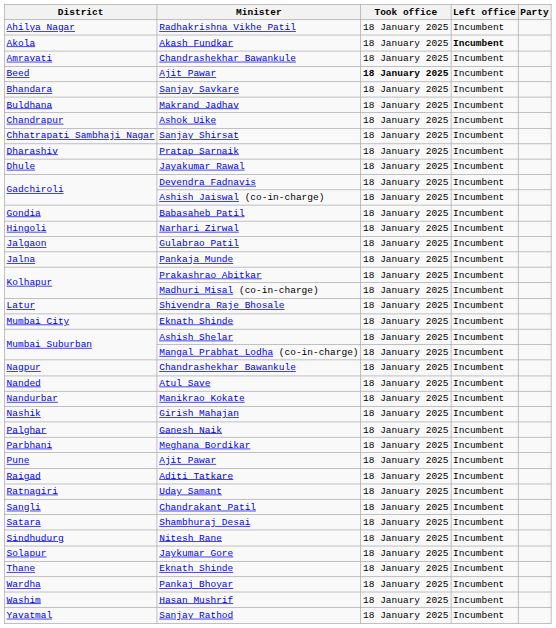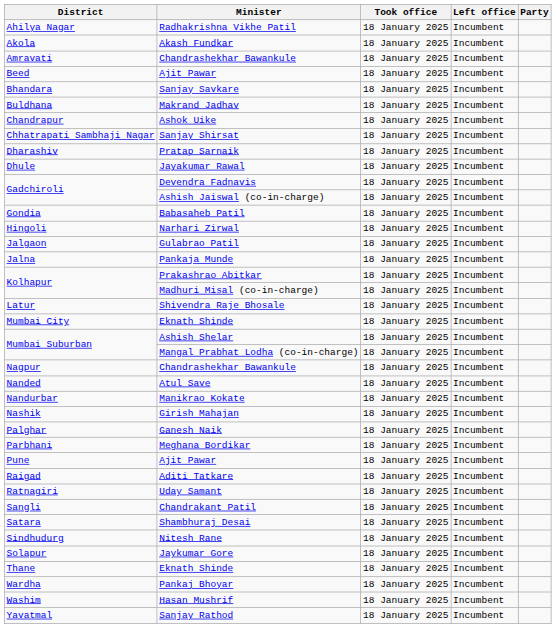Akola | Left office: bold -> normal
Beed | Took office: bold -> normal
